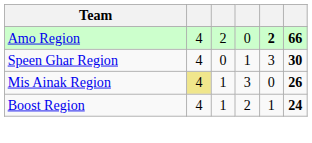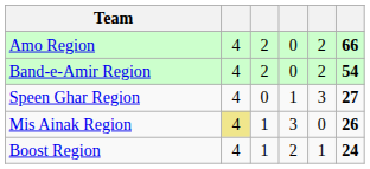Amo Region | column 5: bold -> normal
+ row: Band-e-Amir Region | 4 | 2 | 0 | 2 | 54
Speen Ghar Region | column 6: 30 -> 27
